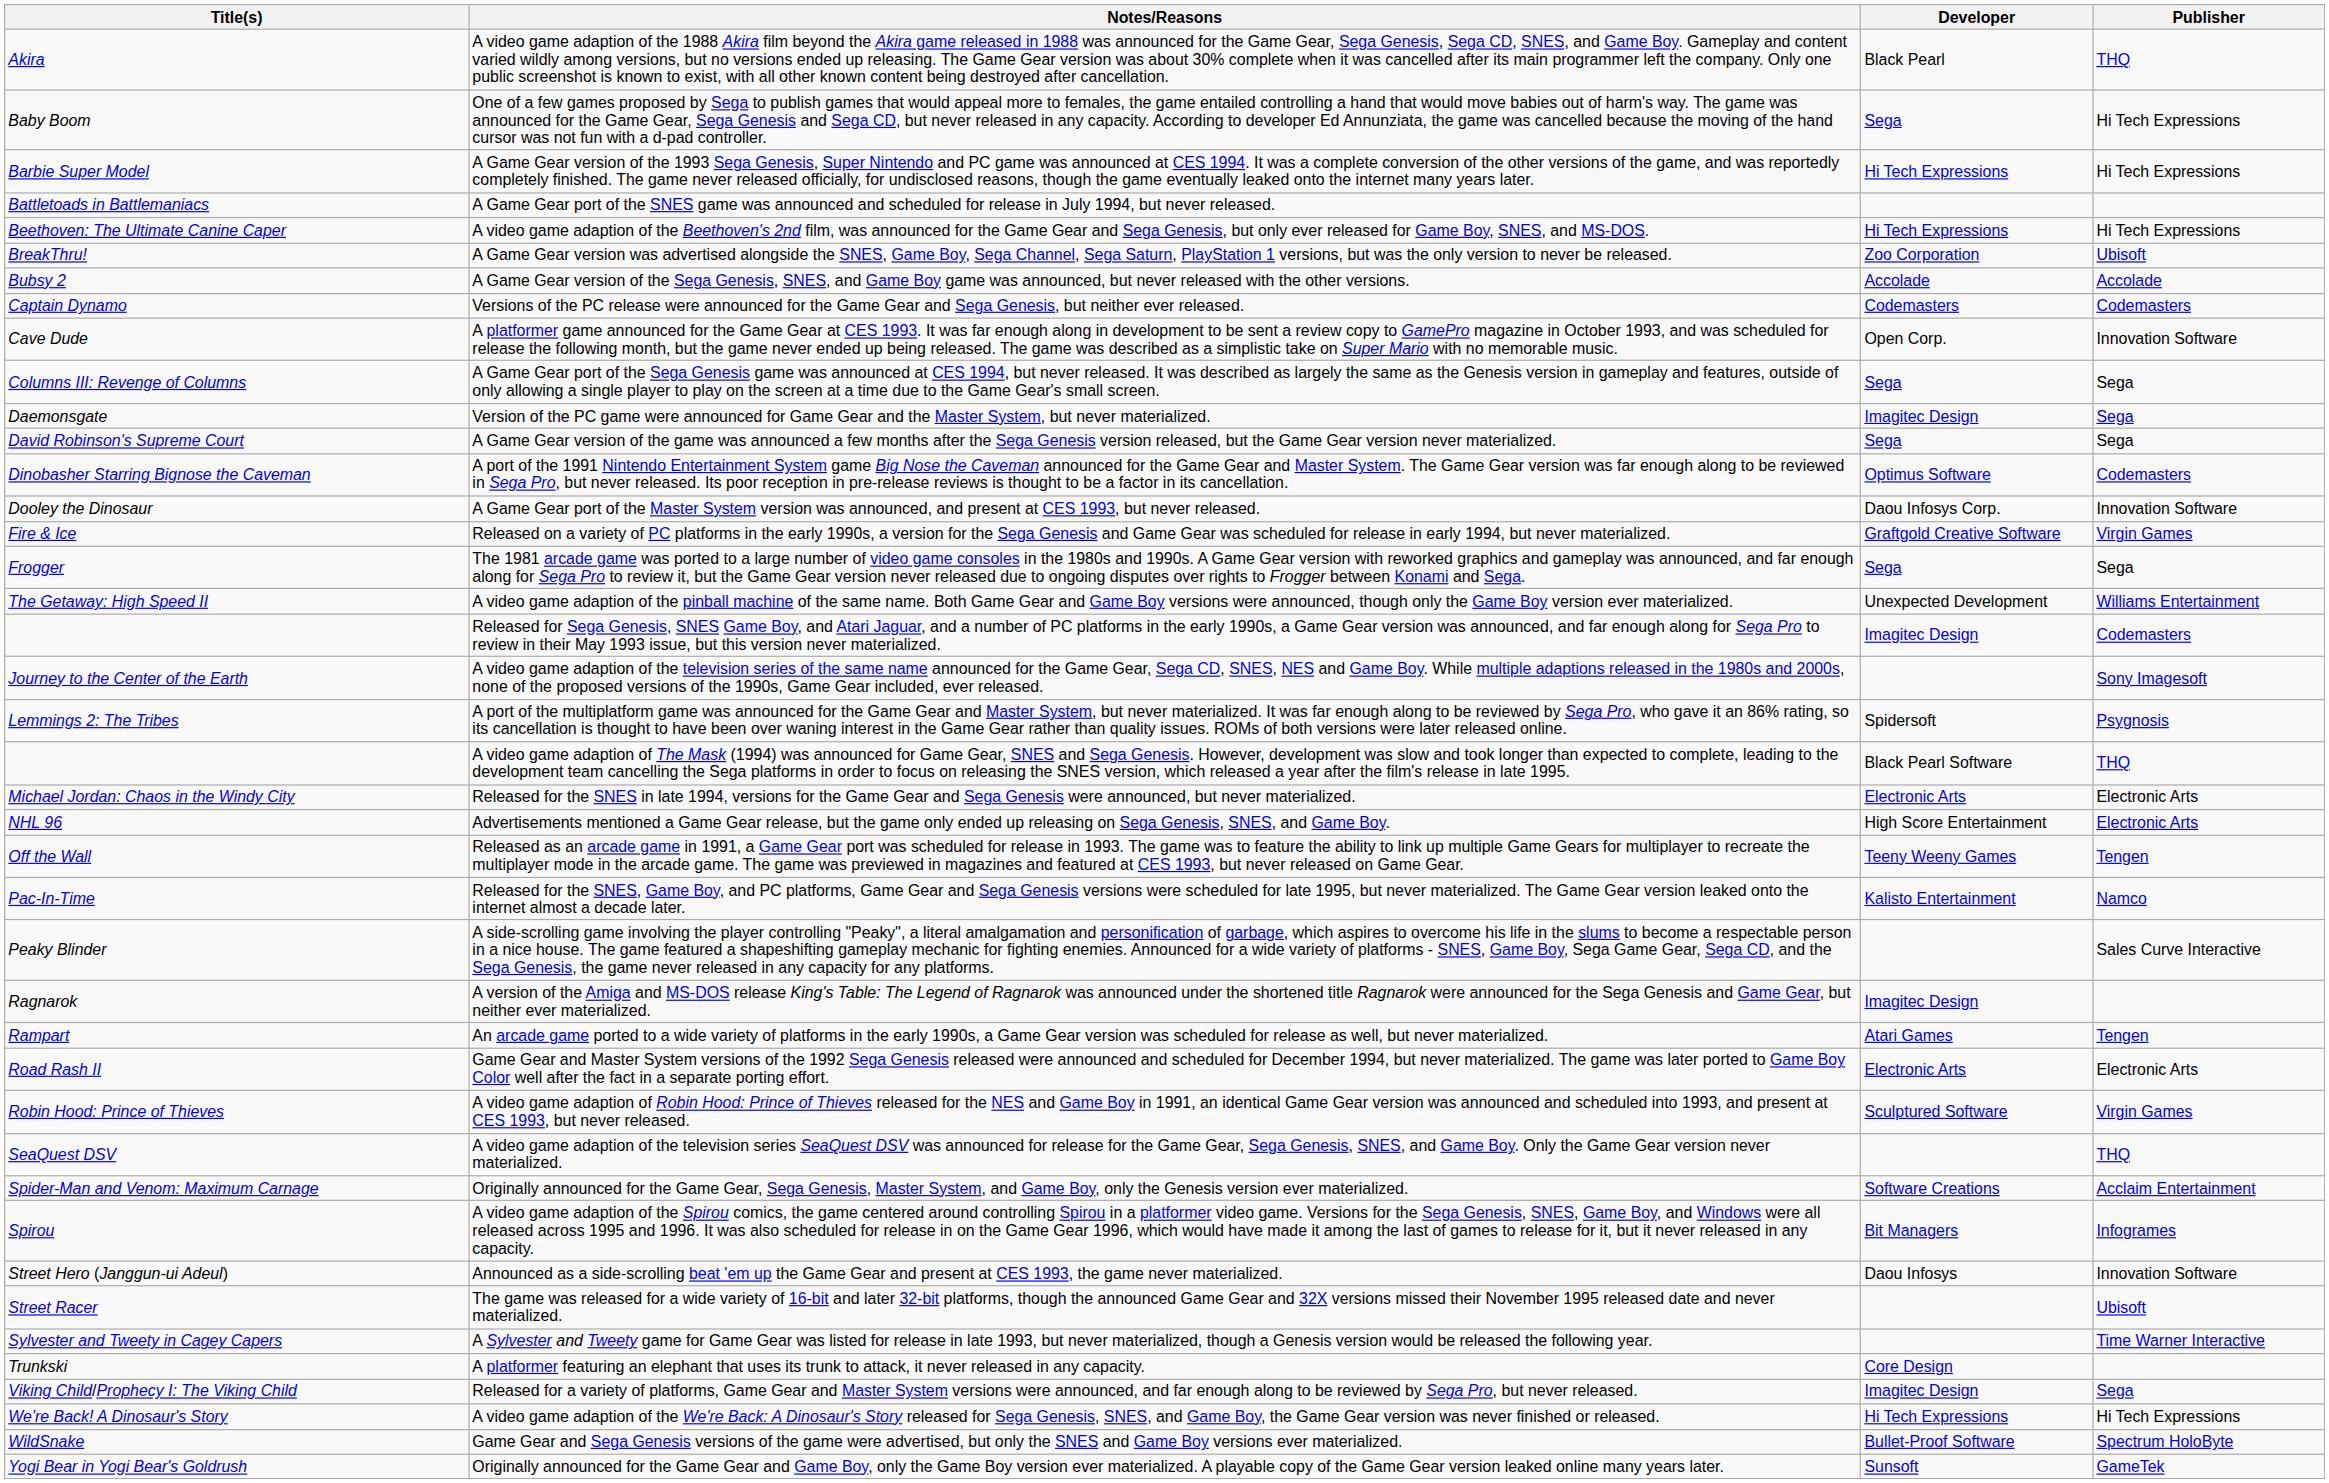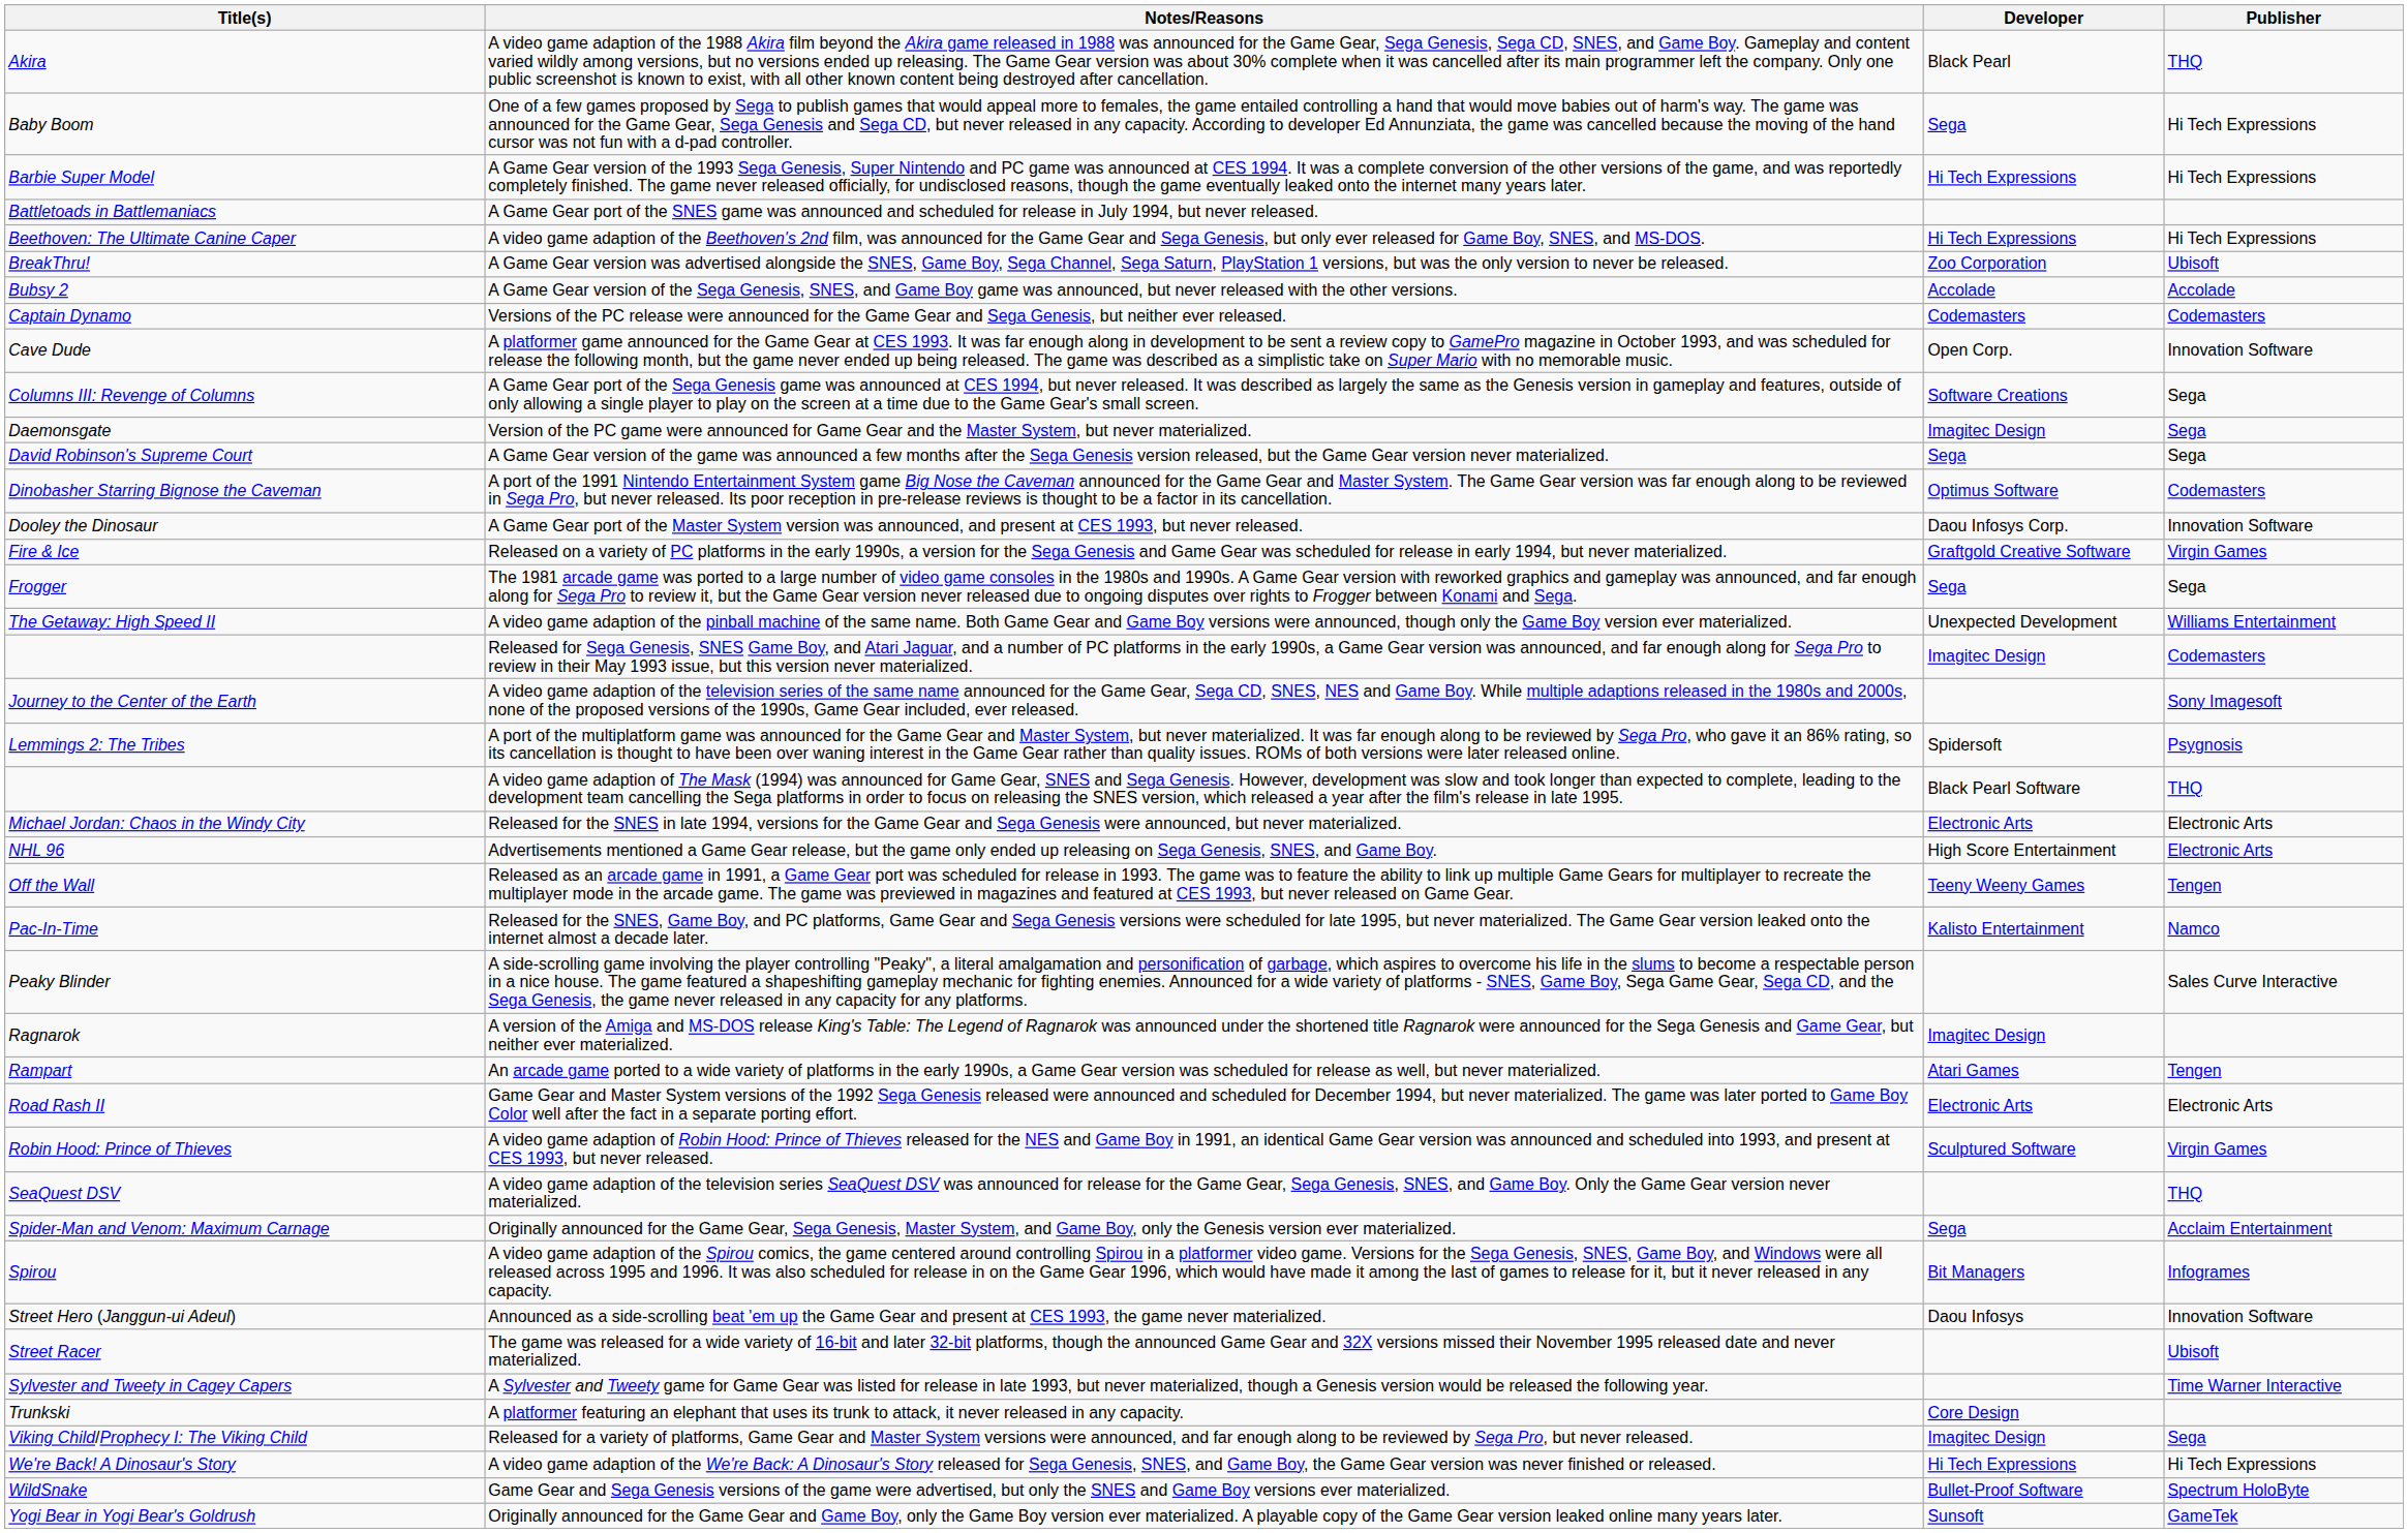row 11 | Developer: Sega -> Software Creations
row 33 | Developer: Software Creations -> Sega
